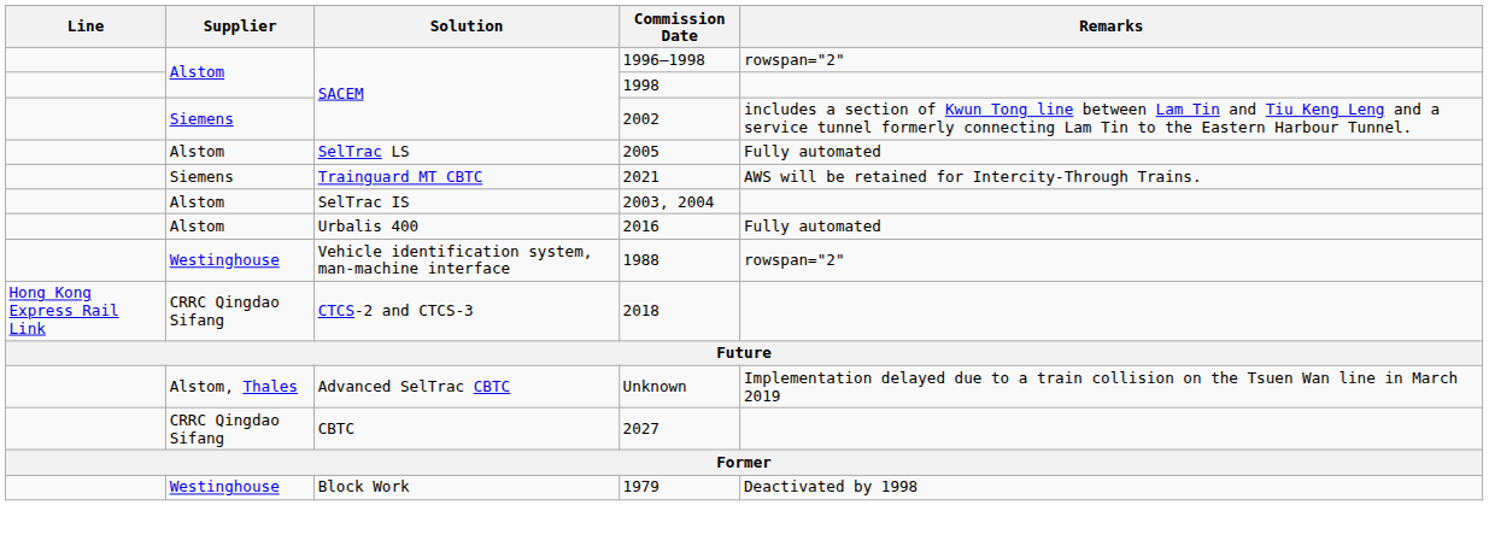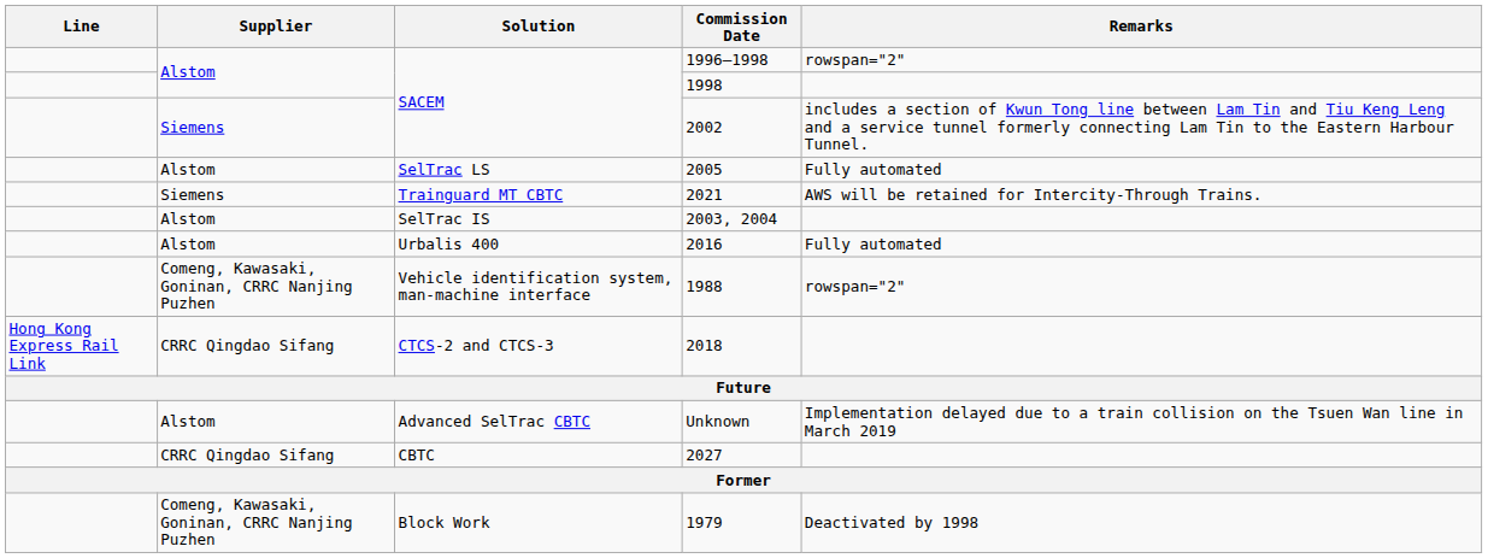1988 | Supplier: Westinghouse -> Comeng, Kawasaki, Goninan, CRRC Nanjing Puzhen
Unknown | Supplier: Alstom, Thales -> Alstom
1979 | Supplier: Westinghouse -> Comeng, Kawasaki, Goninan, CRRC Nanjing Puzhen
